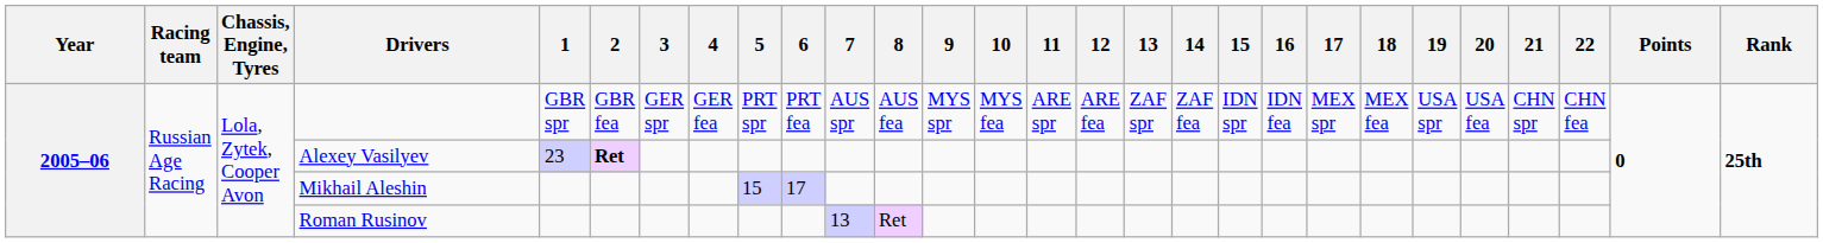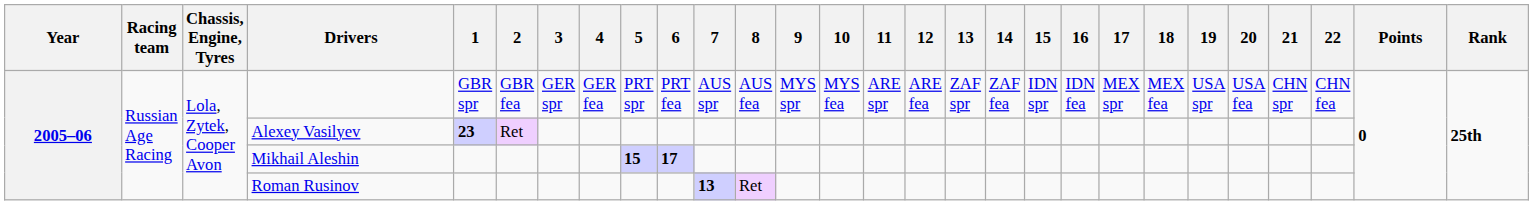Alexey Vasilyev | 1: normal -> bold
Alexey Vasilyev | 2: bold -> normal
Mikhail Aleshin | 5: normal -> bold
Mikhail Aleshin | 6: normal -> bold
Roman Rusinov | 7: normal -> bold
